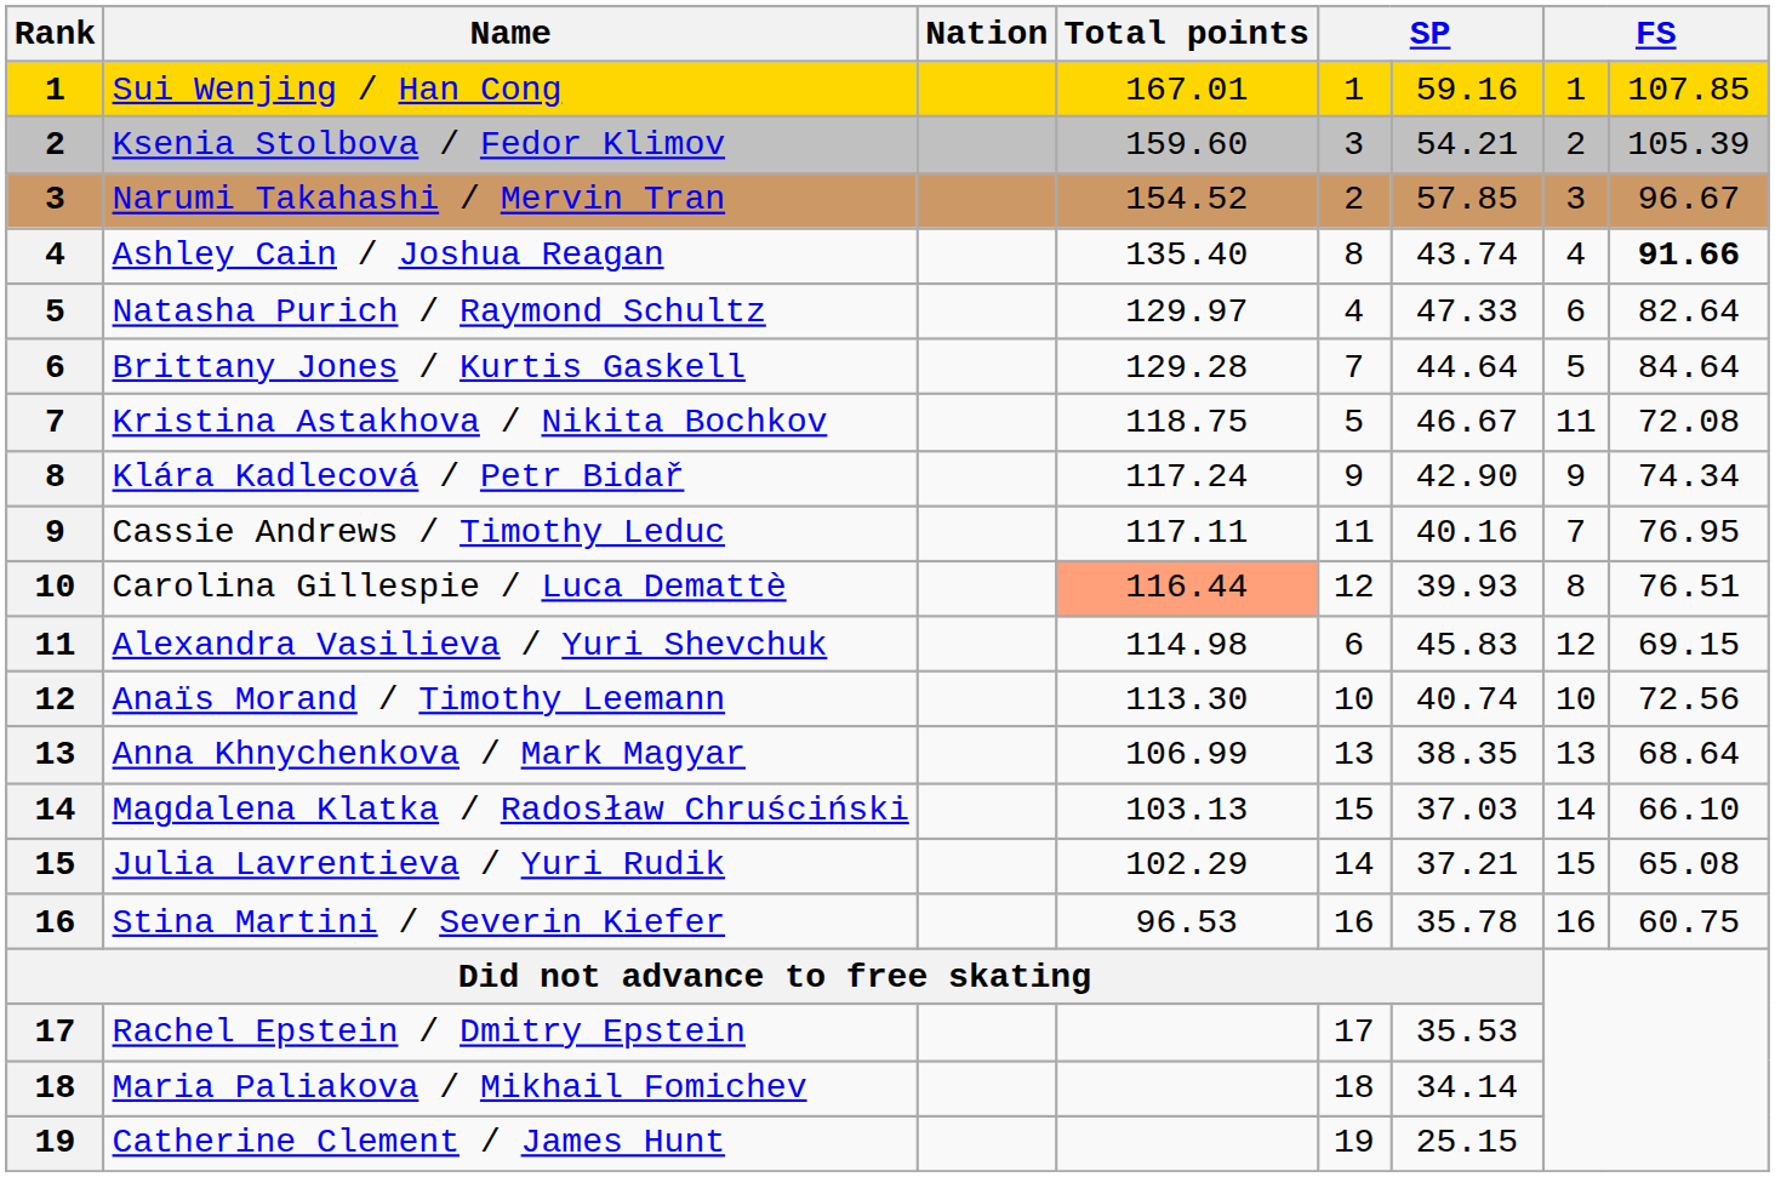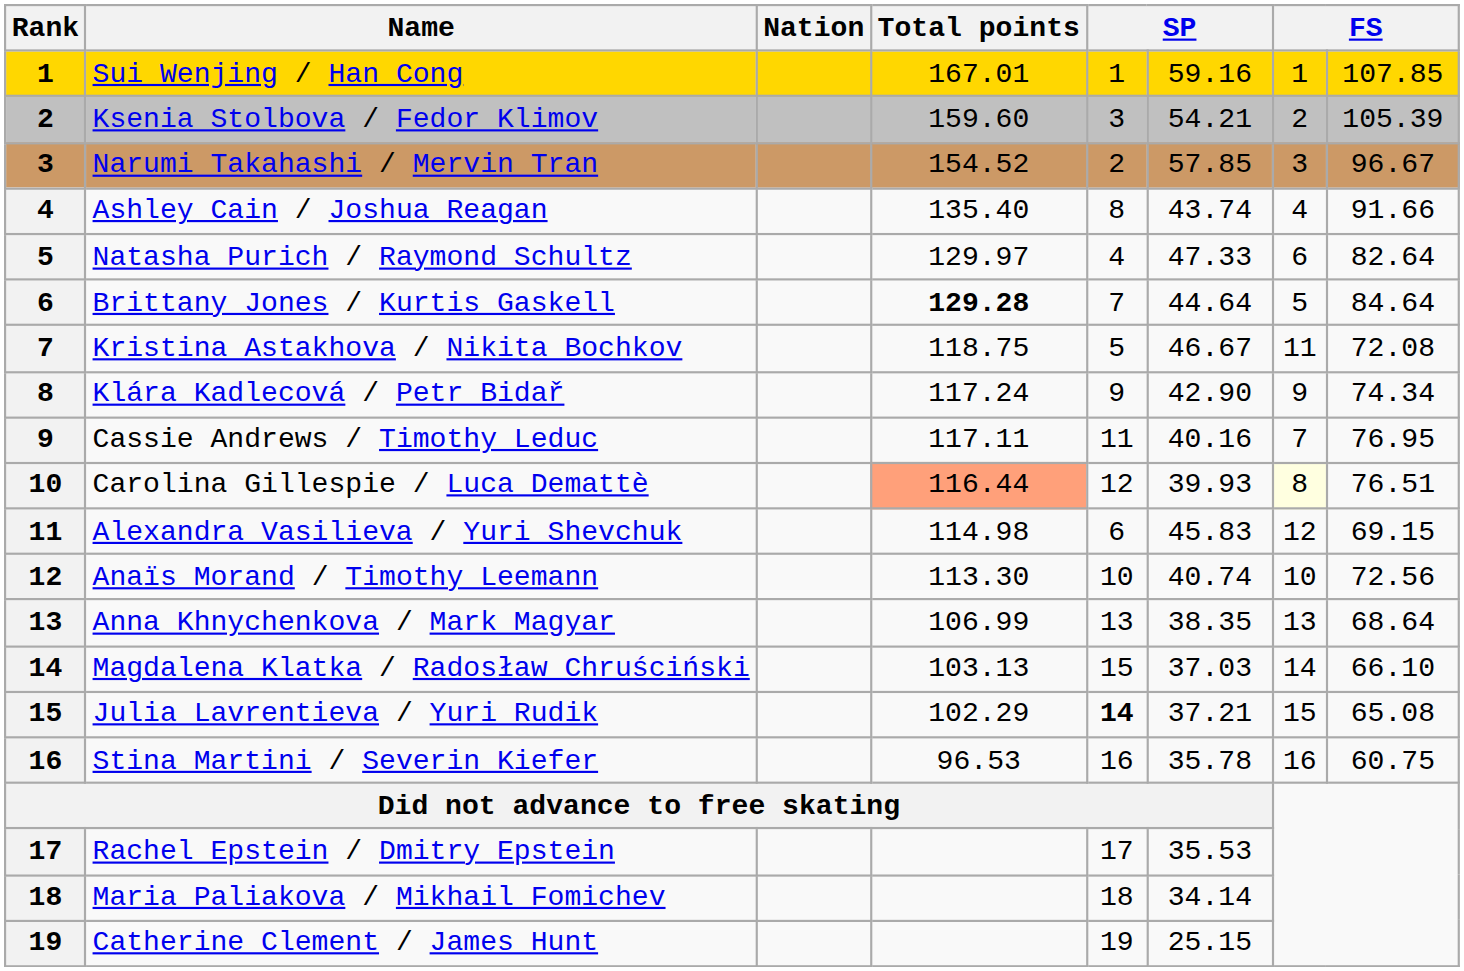Ashley Cain / Joshua Reagan | column 8: bold -> normal
Brittany Jones / Kurtis Gaskell | Total points: normal -> bold
Carolina Gillespie / Luca Demattè | column 7: no background -> lightyellow background
Julia Lavrentieva / Yuri Rudik | column 5: normal -> bold
